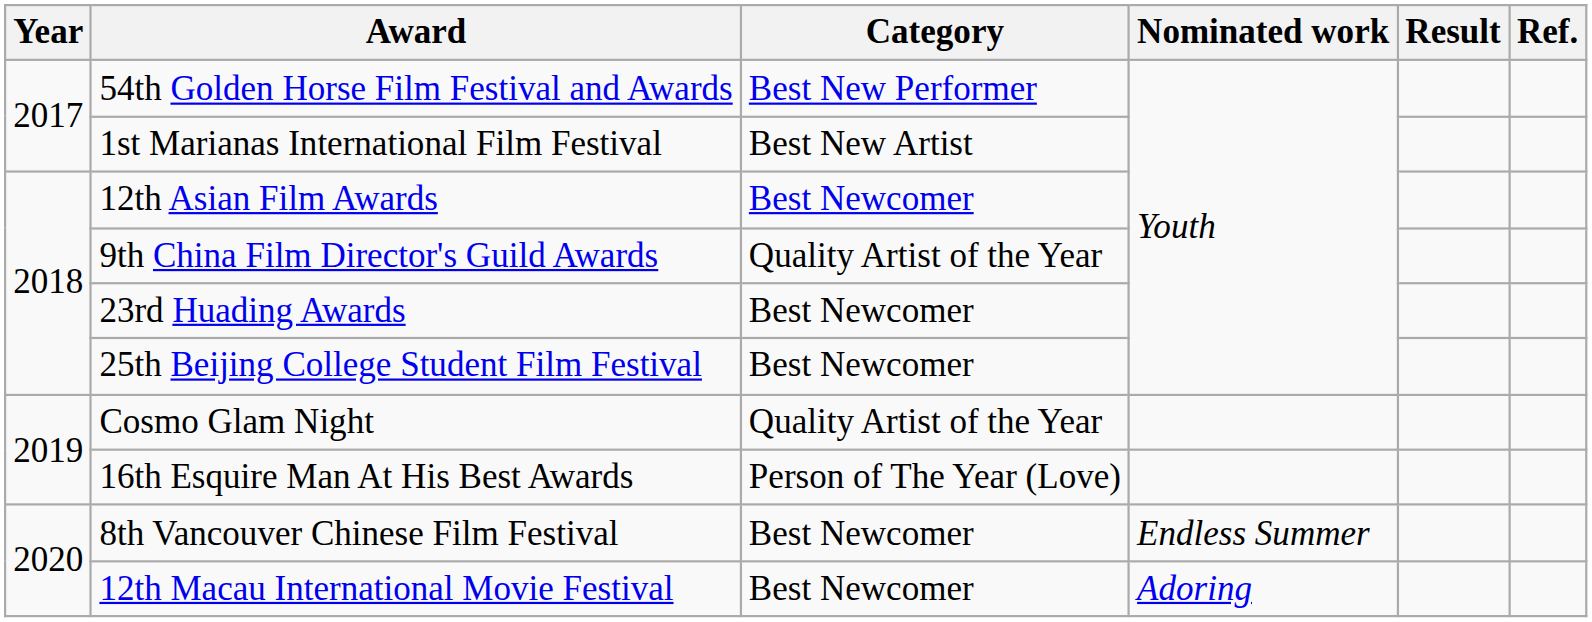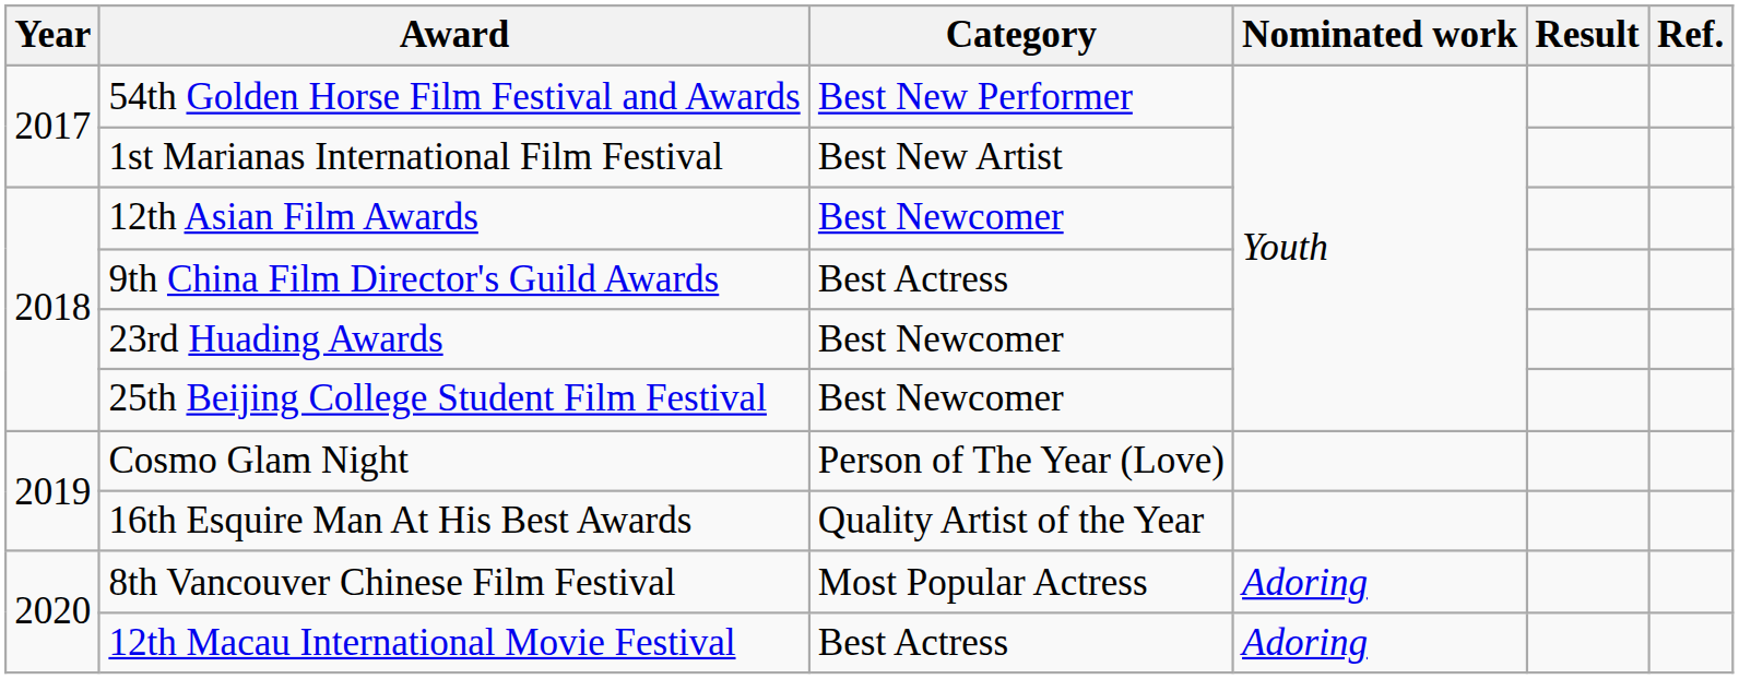9th China Film Director's Guild Awards | Category: Quality Artist of the Year -> Best Actress
Cosmo Glam Night | Category: Quality Artist of the Year -> Person of The Year (Love)
16th Esquire Man At His Best Awards | Category: Person of The Year (Love) -> Quality Artist of the Year
8th Vancouver Chinese Film Festival | Category: Best Newcomer -> Most Popular Actress
8th Vancouver Chinese Film Festival | Nominated work: Endless Summer -> Adoring
12th Macau International Movie Festival | Category: Best Newcomer -> Best Actress
